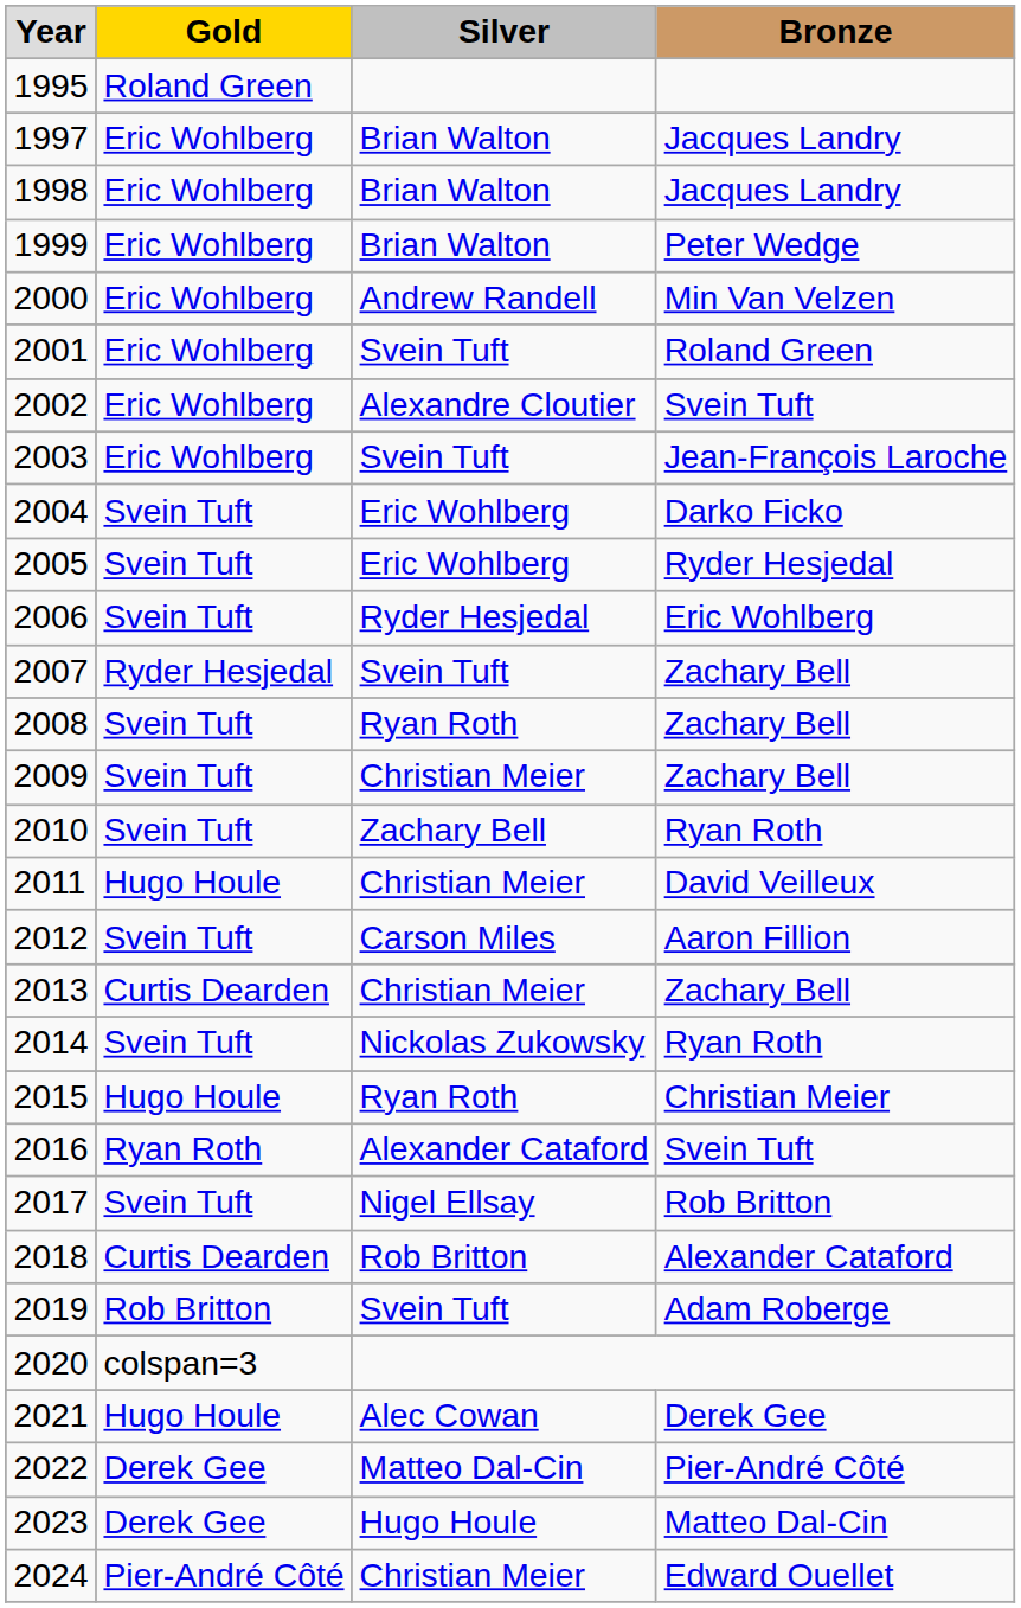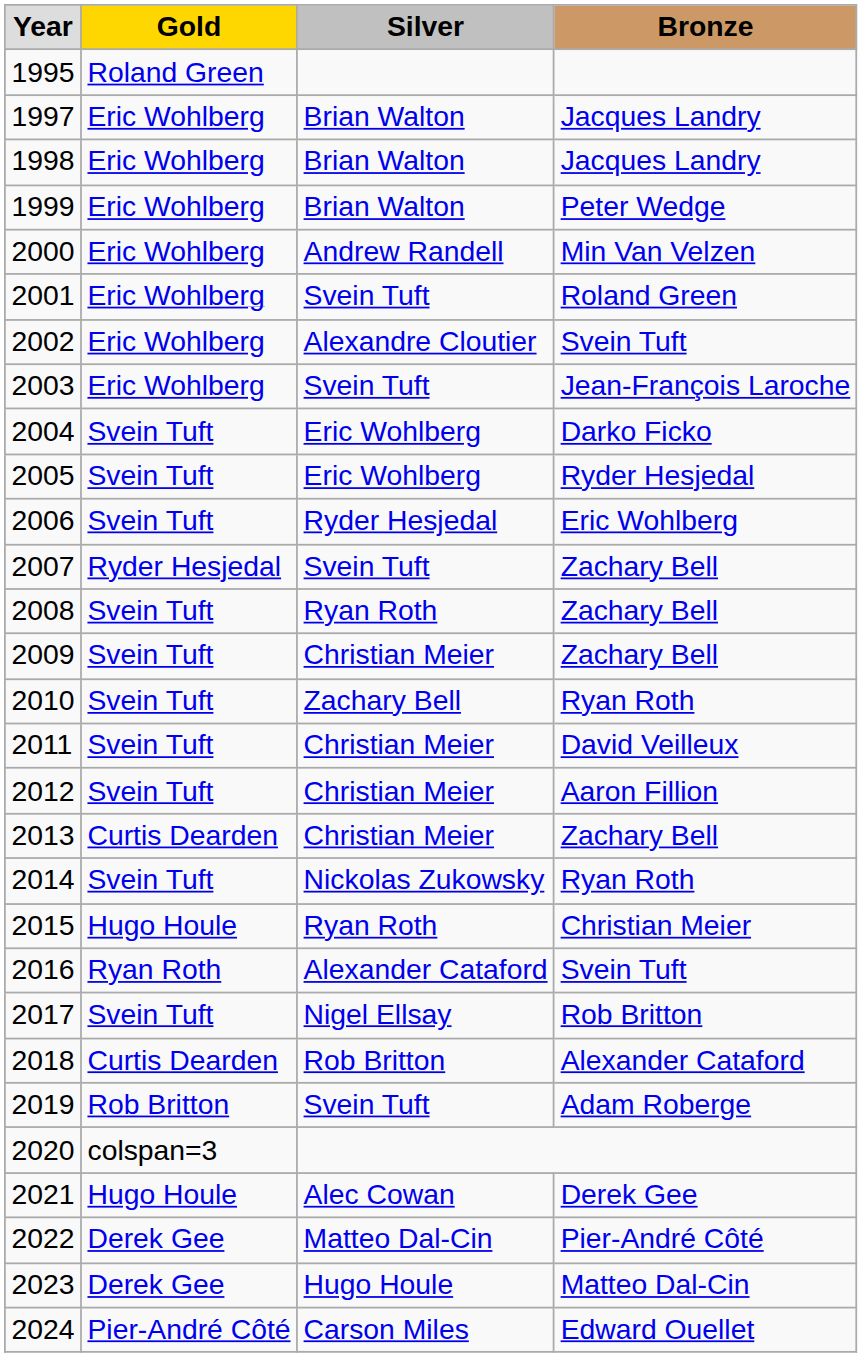2011 | Gold: Hugo Houle -> Svein Tuft
2012 | Silver: Carson Miles -> Christian Meier
2024 | Silver: Christian Meier -> Carson Miles
